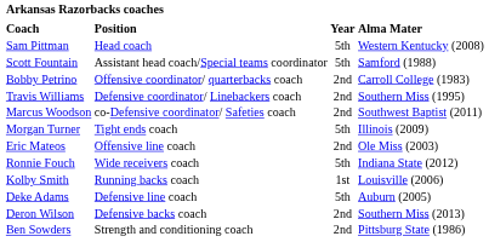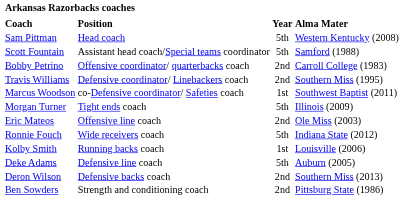Marcus Woodson | column 3: 2nd -> 1st
